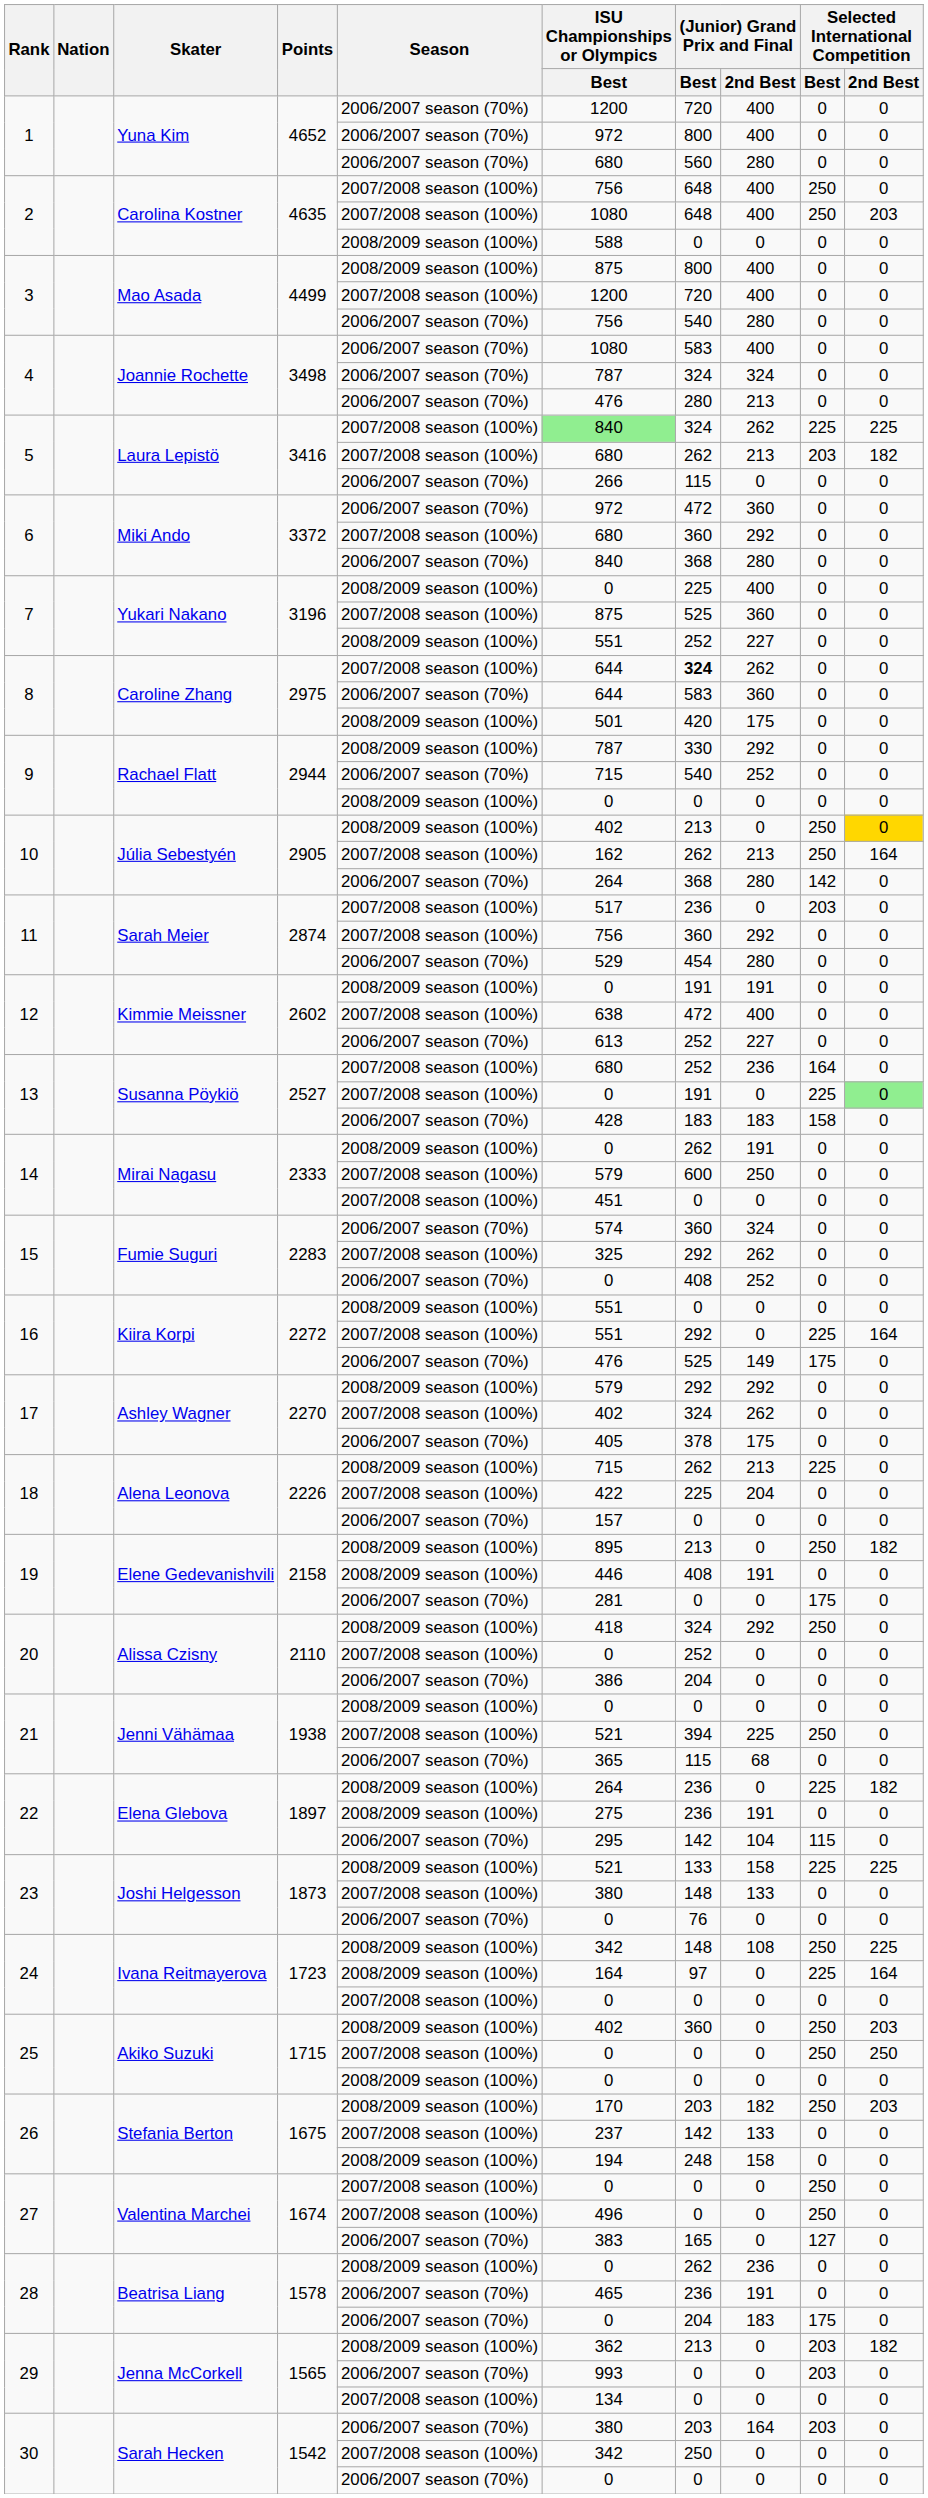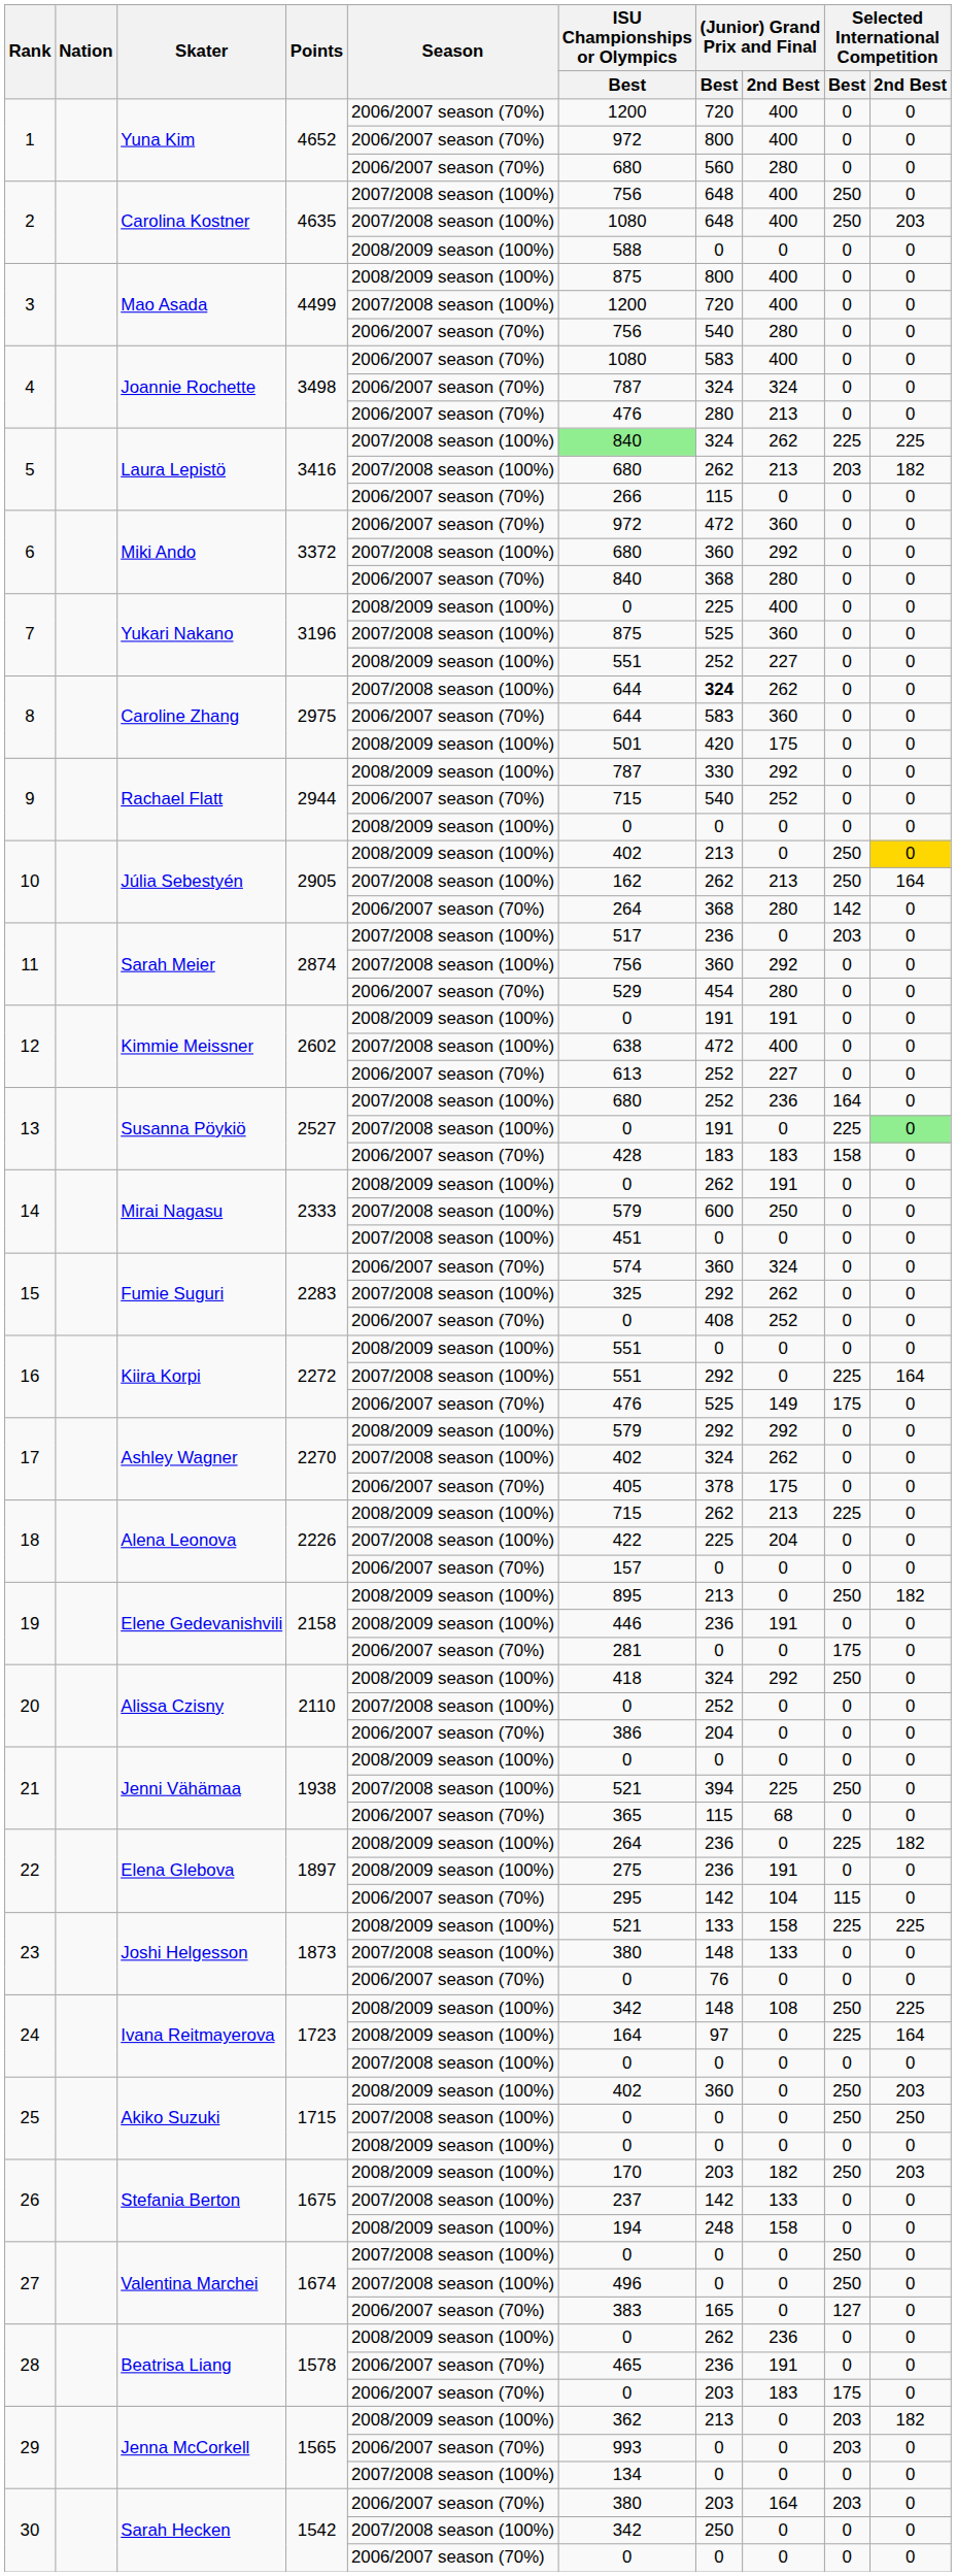row 58 | (Junior) Grand Prix and Final / Best: 408 -> 236
row 86 | (Junior) Grand Prix and Final / Best: 204 -> 203
